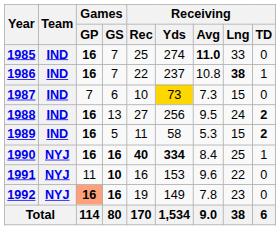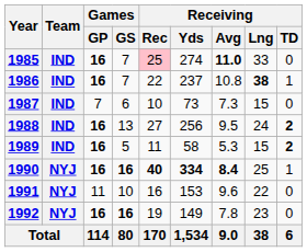1985 | Receiving / Rec: no background -> pink background
1987 | Receiving / Yds: gold background -> no background
1990 | Receiving / Avg: normal -> bold
1991 | Games / GS: bold -> normal
1992 | Games / GP: lightsalmon background -> no background
